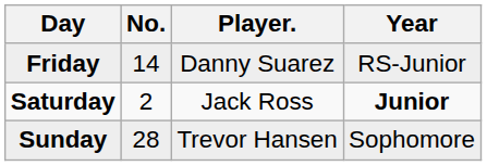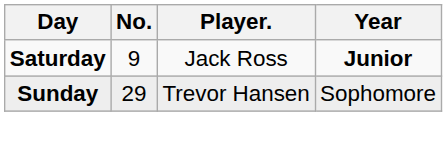- row: Friday | 14 | Danny Suarez | RS-Junior
Saturday | No.: 2 -> 9
Sunday | No.: 28 -> 29
